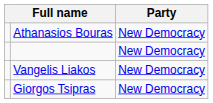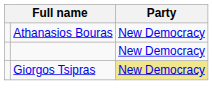- row: Vangelis Liakos | New Democracy
Giorgos Tsipras | Party: no background -> khaki background
